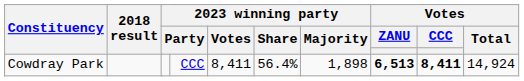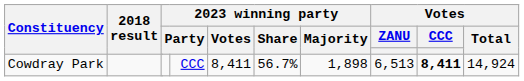Cowdray Park | 2023 winning party / Share: 56.4% -> 56.7%
Cowdray Park | Votes / ZANU: bold -> normal
